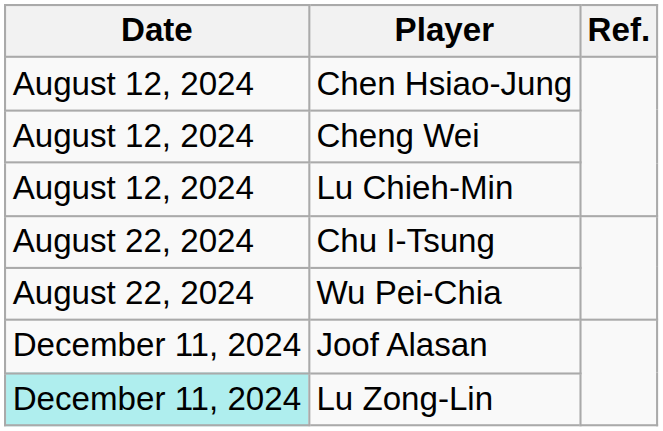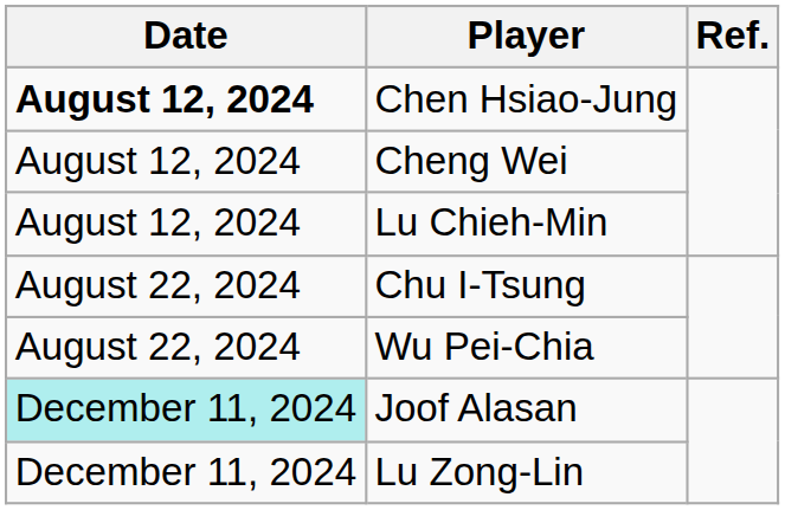Chen Hsiao-Jung | Date: normal -> bold
Joof Alasan | Date: no background -> paleturquoise background
Lu Zong-Lin | Date: paleturquoise background -> no background
